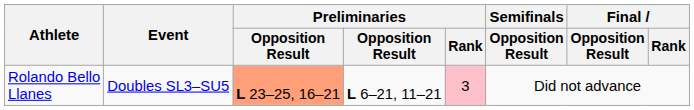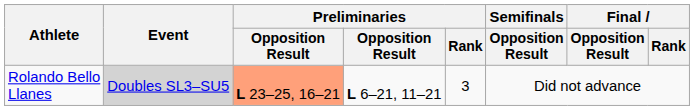Rolando Bello Llanes | Event: no background -> lightgrey background
Rolando Bello Llanes | Preliminaries / Rank: pink background -> no background
